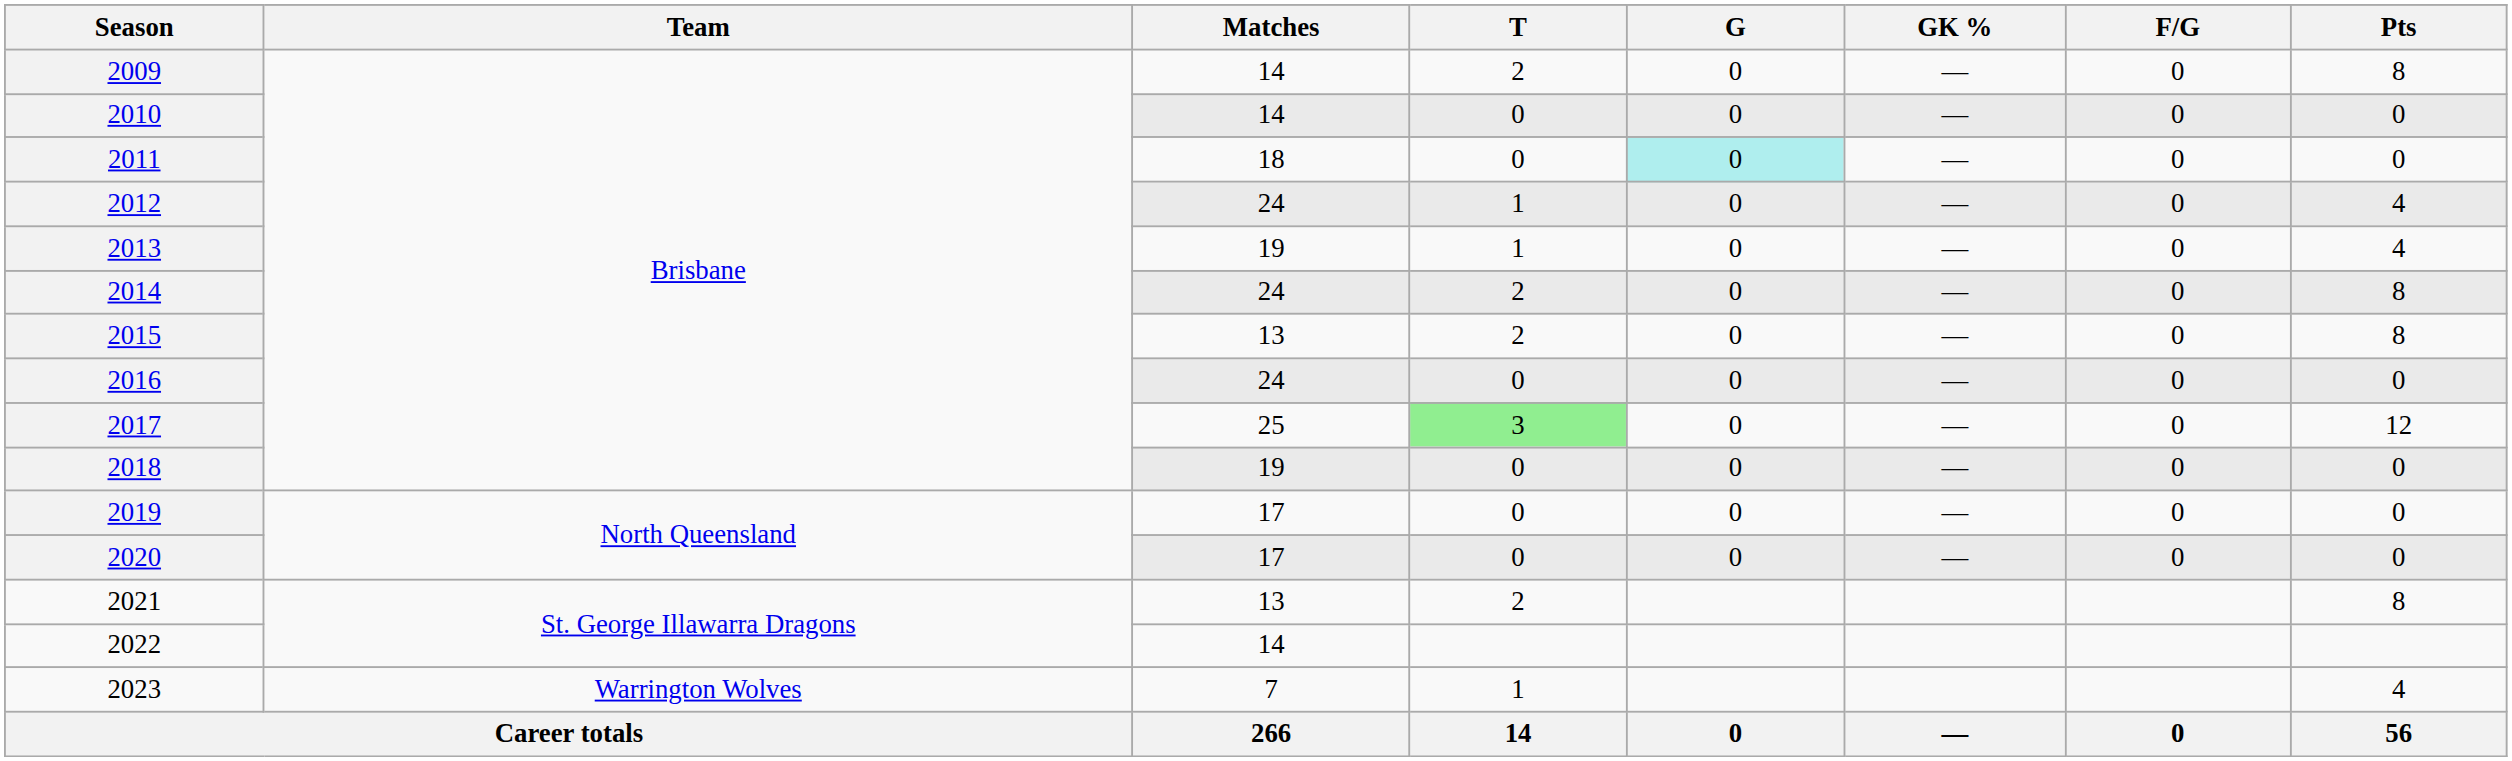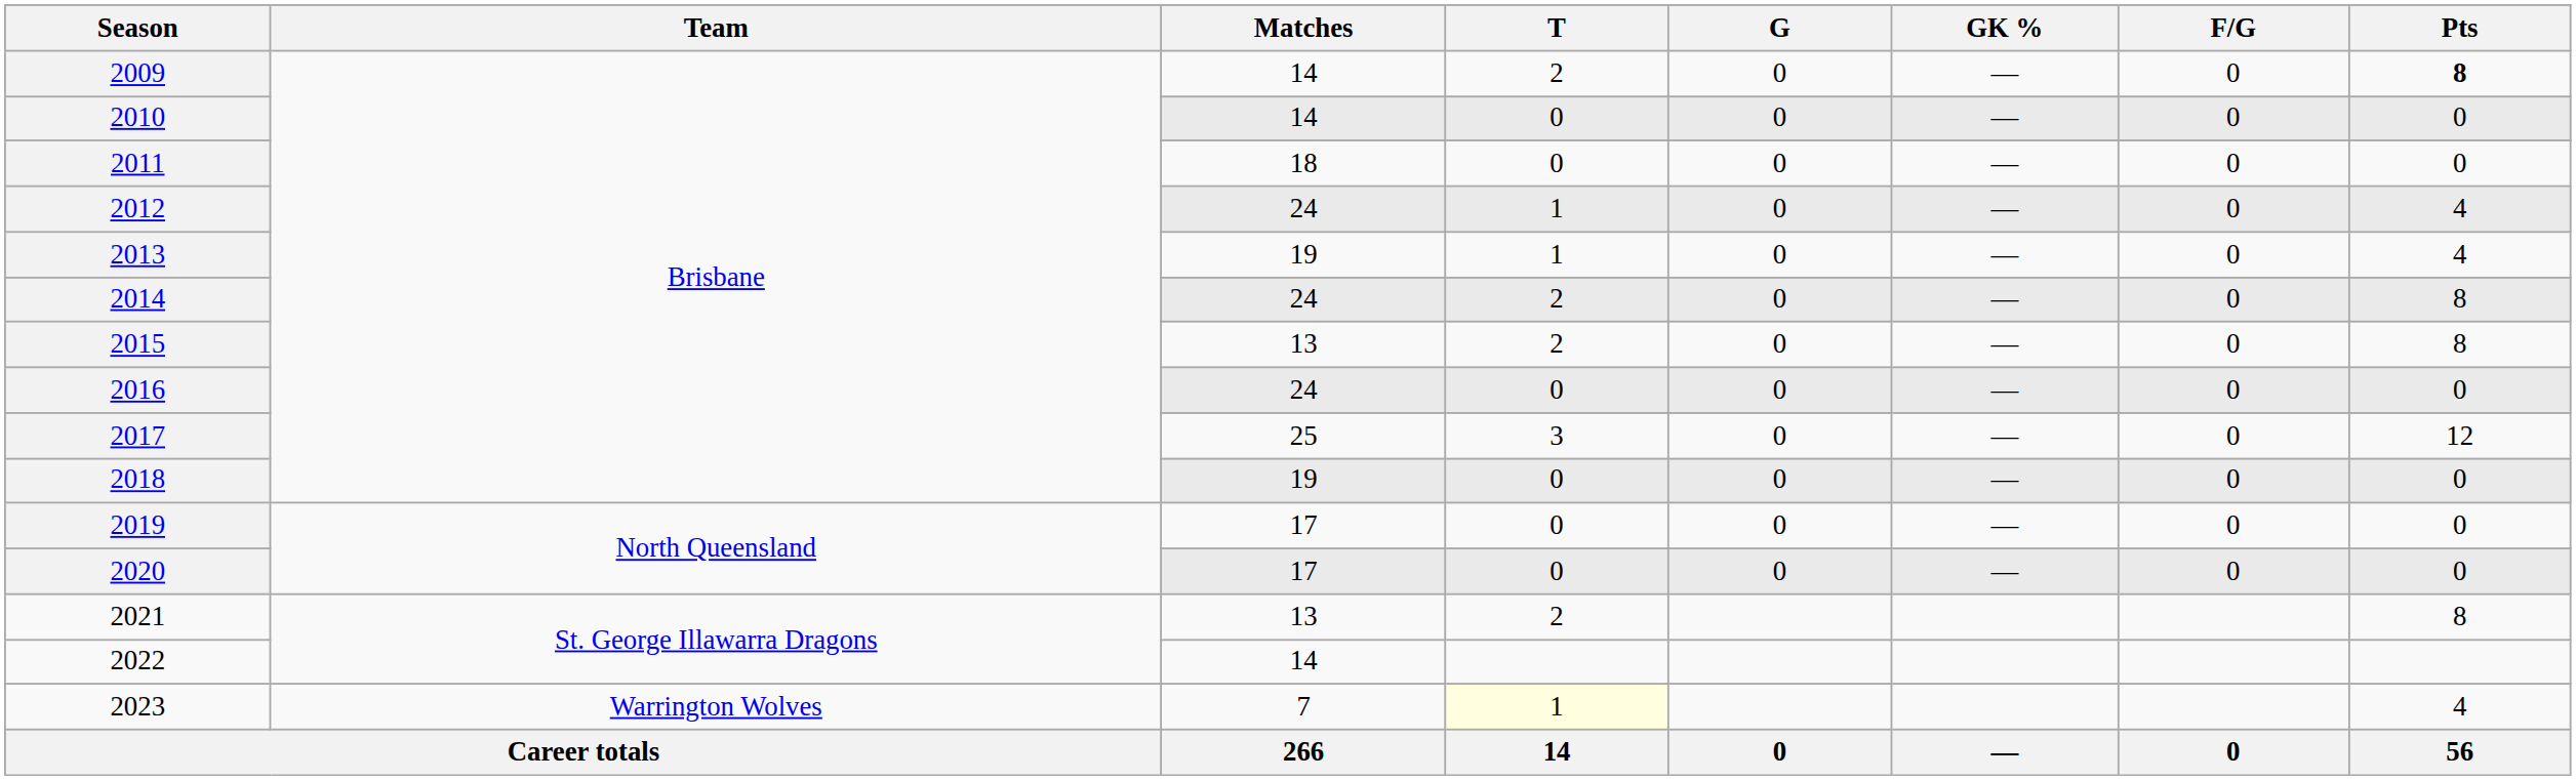2009 | Pts: normal -> bold
2011 | G: paleturquoise background -> no background
2017 | T: lightgreen background -> no background
2023 | T: no background -> lightyellow background
